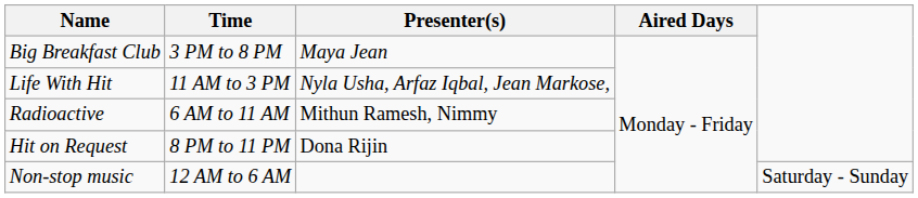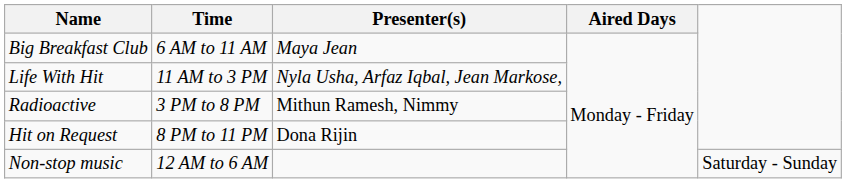Big Breakfast Club | Time: 3 PM to 8 PM -> 6 AM to 11 AM
Radioactive | Time: 6 AM to 11 AM -> 3 PM to 8 PM
